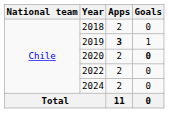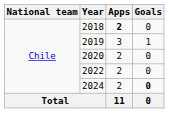2018 | Apps: normal -> bold
2019 | Apps: bold -> normal
2020 | Goals: bold -> normal
2024 | Goals: normal -> bold
